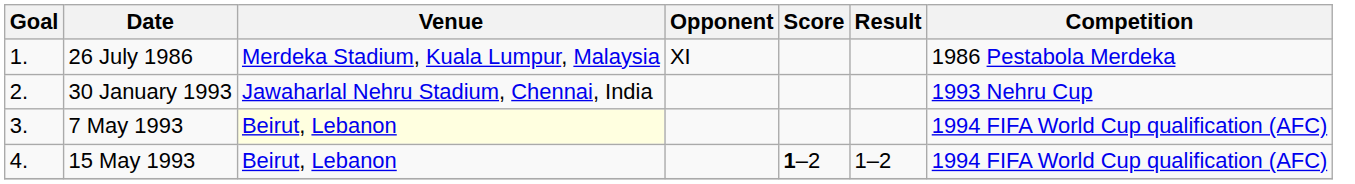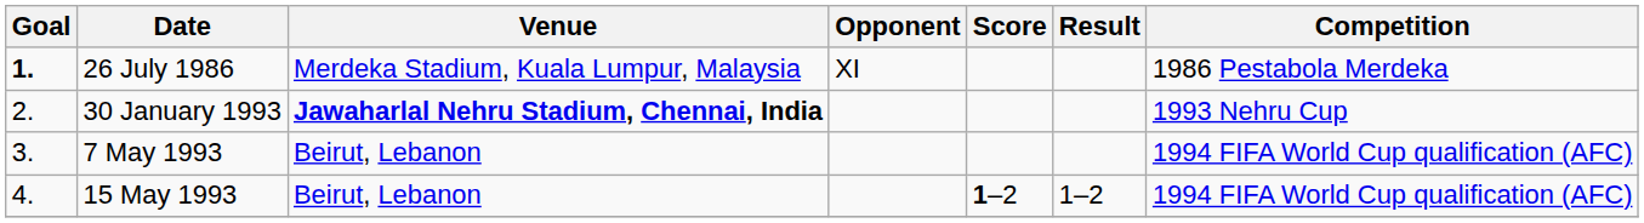26 July 1986 | Goal: normal -> bold
30 January 1993 | Venue: normal -> bold
7 May 1993 | Venue: lightyellow background -> no background
